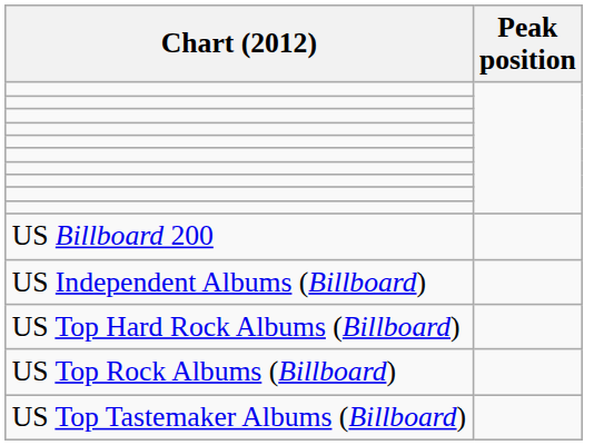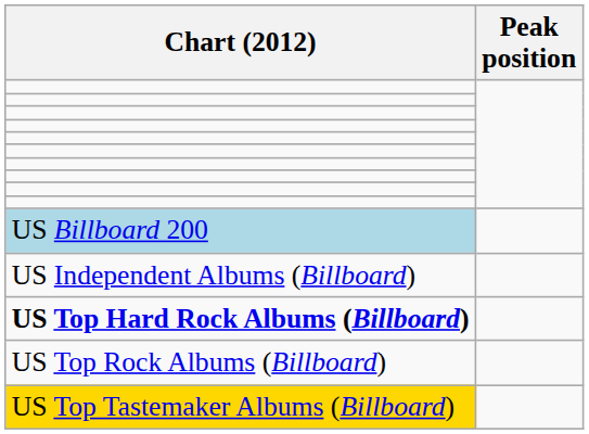row 12 | Chart (2012): no background -> lightblue background
row 14 | Chart (2012): normal -> bold
row 16 | Chart (2012): no background -> gold background
